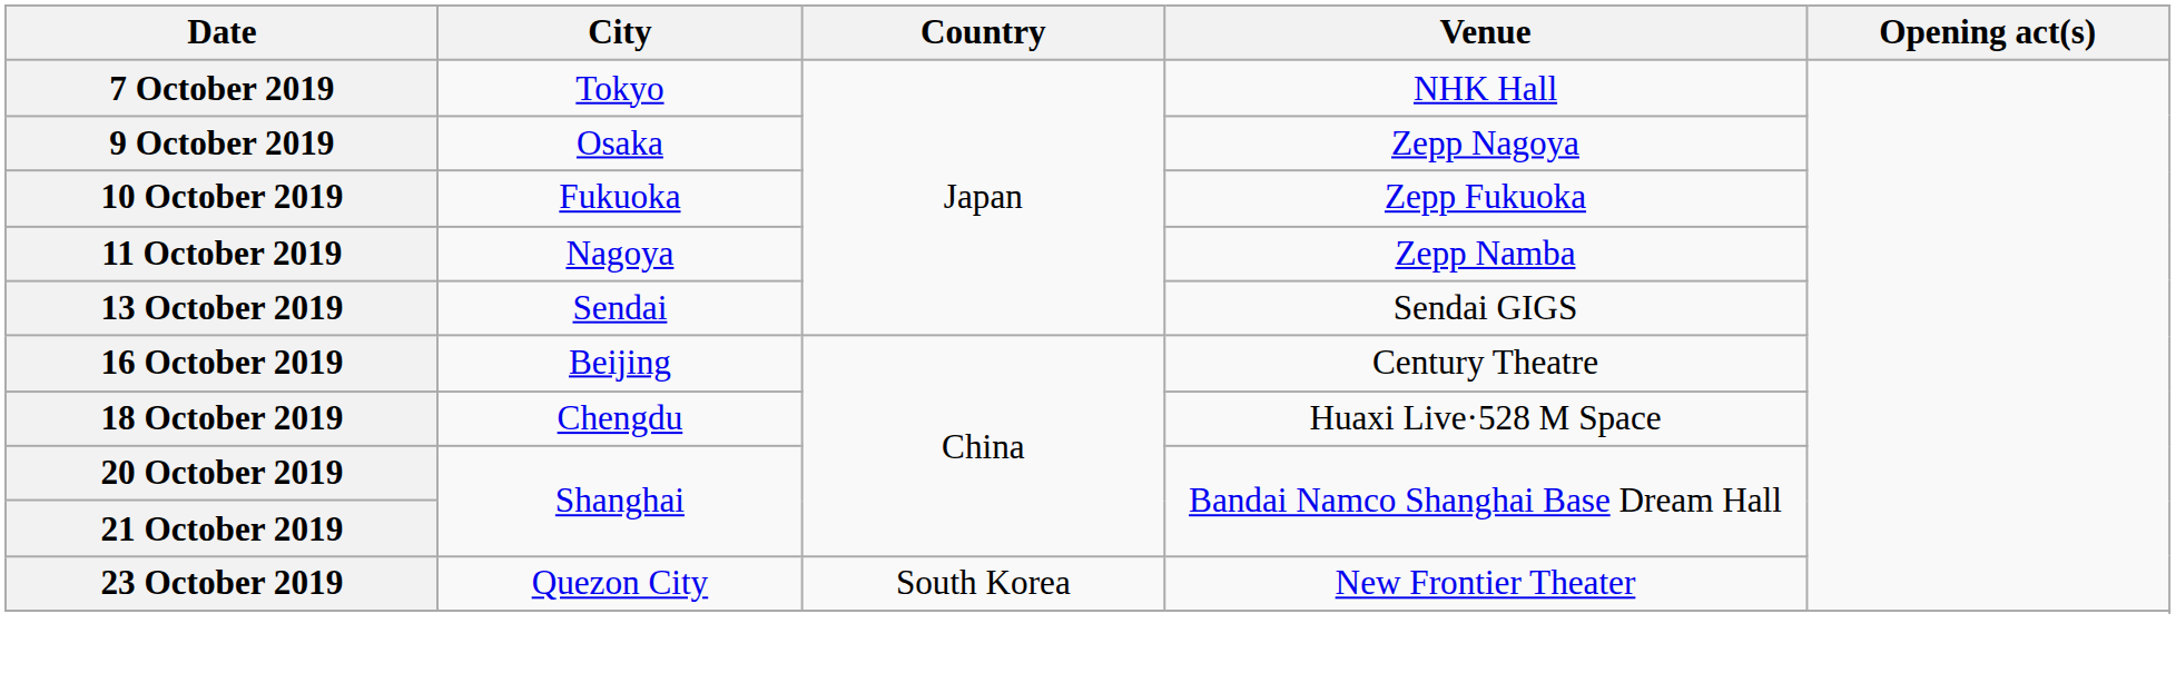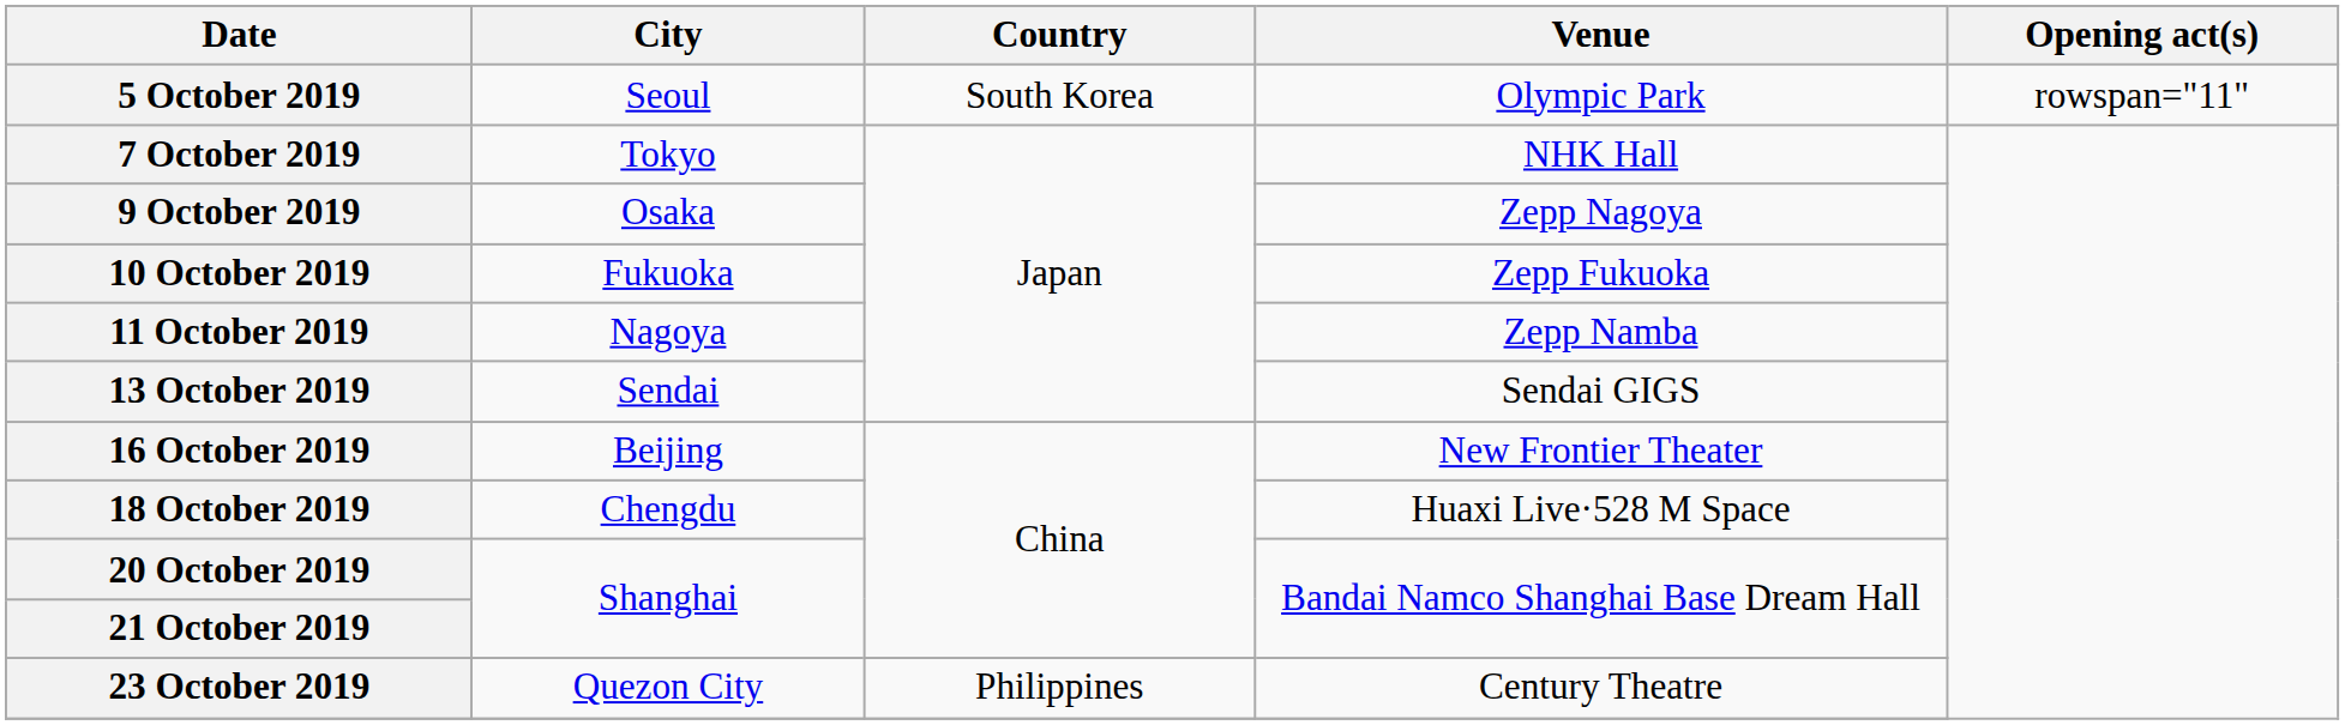+ row: 5 October 2019 | Seoul | South Korea | Olympic Park | rowspan="11"
16 October 2019 | Venue: Century Theatre -> New Frontier Theater
23 October 2019 | Country: South Korea -> Philippines
23 October 2019 | Venue: New Frontier Theater -> Century Theatre
